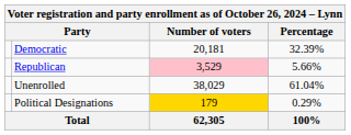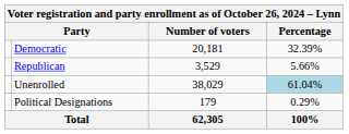Republican | Number of voters: pink background -> no background
Unenrolled | Percentage: no background -> lightblue background
Political Designations | Number of voters: gold background -> no background
